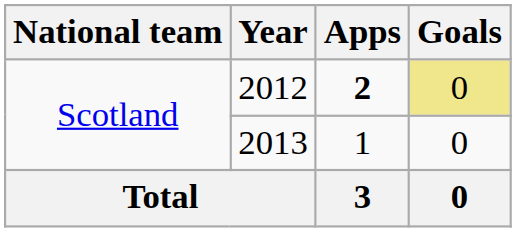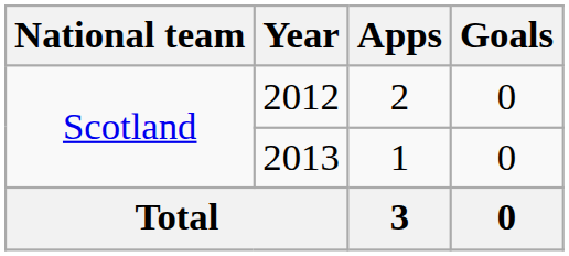2012 | Apps: bold -> normal
2012 | Goals: khaki background -> no background
